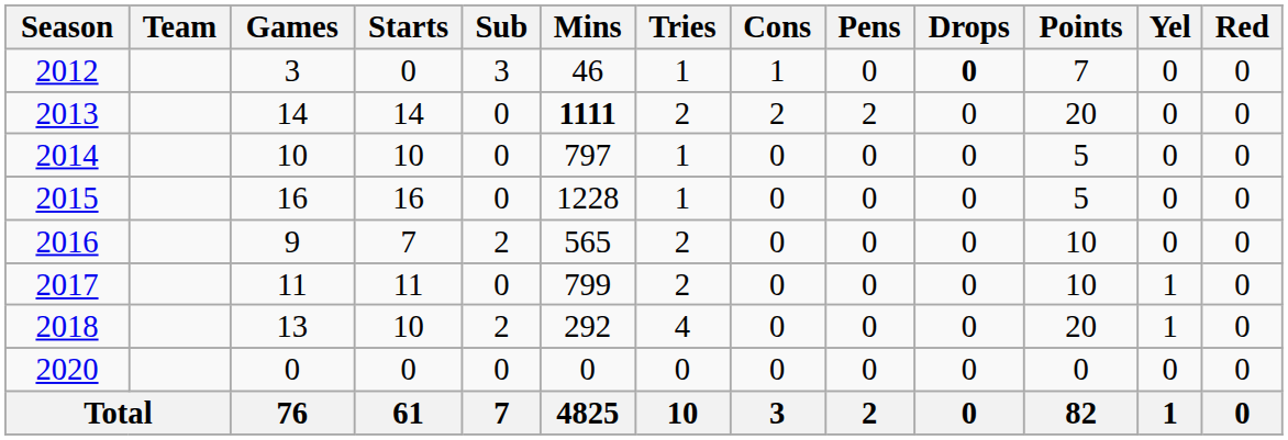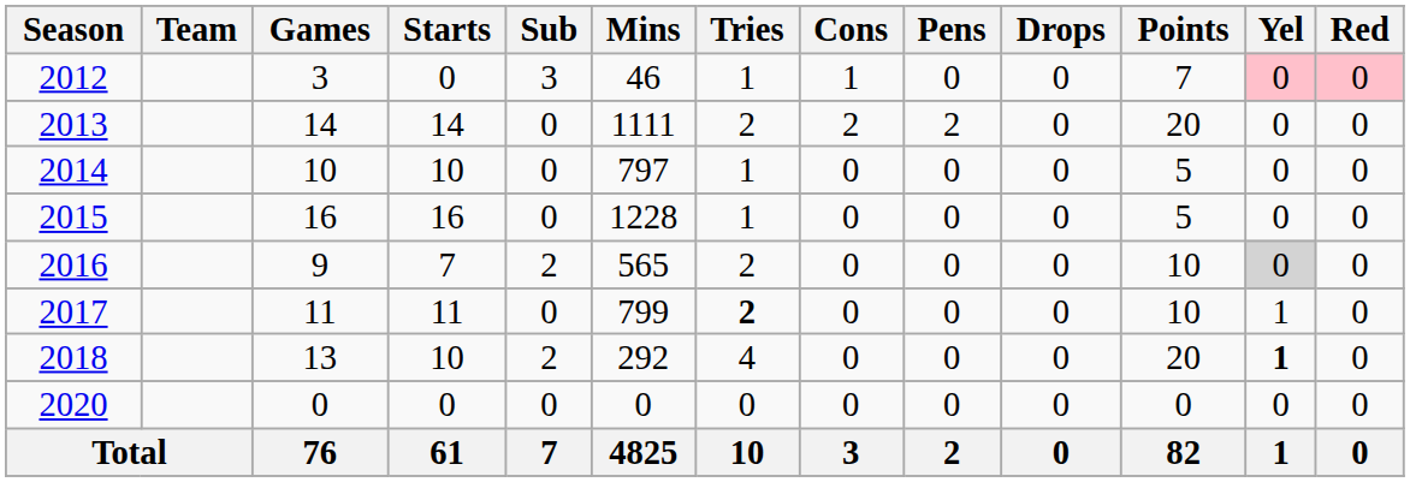2012 | Drops: bold -> normal
2012 | Yel: no background -> pink background
2012 | Red: no background -> pink background
2013 | Mins: bold -> normal
2016 | Yel: no background -> lightgrey background
2017 | Tries: normal -> bold
2018 | Yel: normal -> bold
